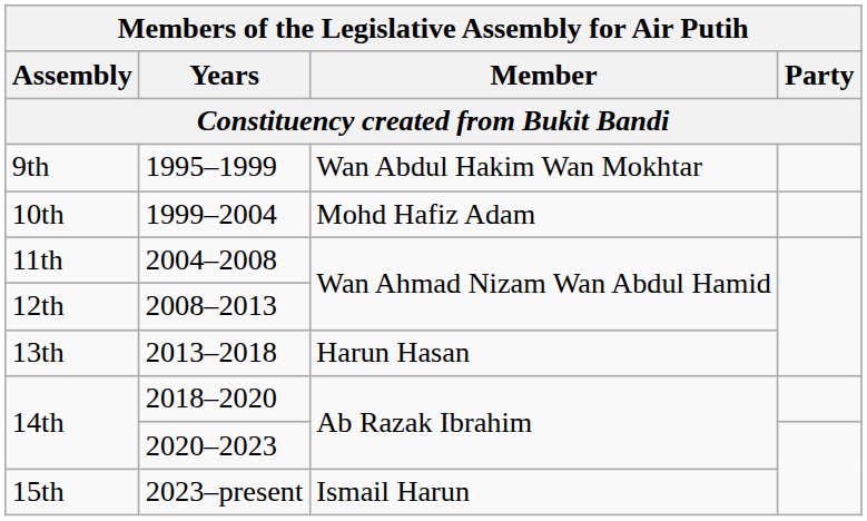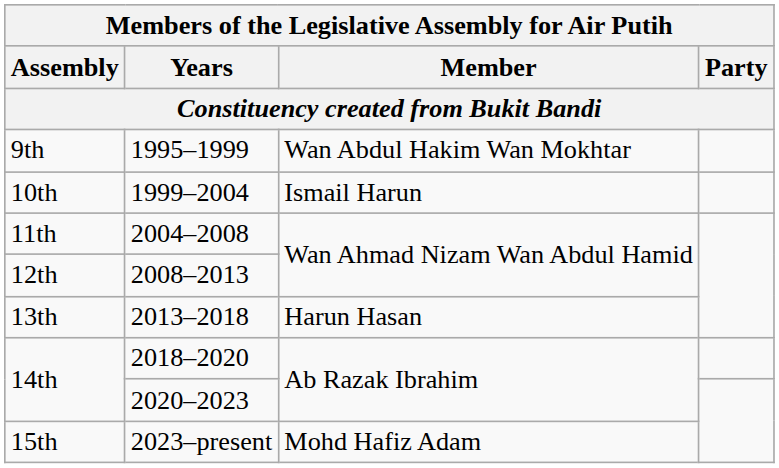1999–2004 | Member: Mohd Hafiz Adam -> Ismail Harun
2023–present | Member: Ismail Harun -> Mohd Hafiz Adam
